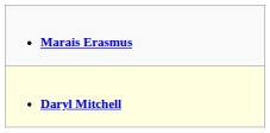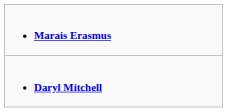row 2 | column 1: lightyellow background -> no background
